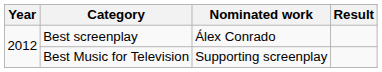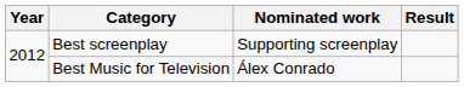Best screenplay | Nominated work: Álex Conrado -> Supporting screenplay
Best Music for Television | Nominated work: Supporting screenplay -> Álex Conrado
